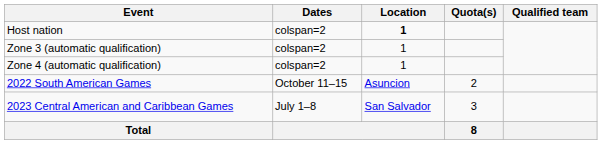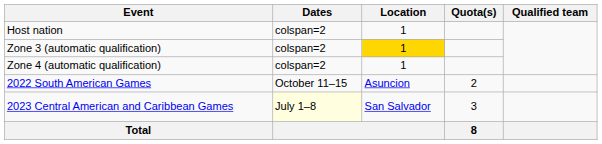Host nation | Location: bold -> normal
Zone 3 (automatic qualification) | Location: no background -> gold background
2023 Central American and Caribbean Games | Dates: no background -> lightyellow background
